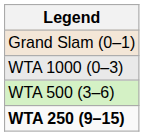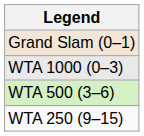row 5 | column 1: bold -> normal
